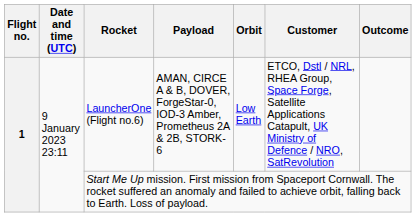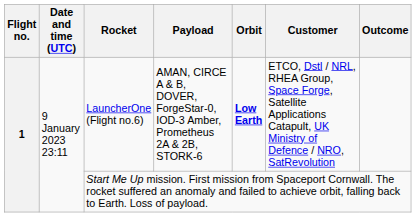LauncherOne (Flight no.6) | Orbit: normal -> bold
